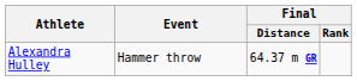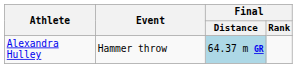Alexandra Hulley | Final / Distance: no background -> lightblue background
